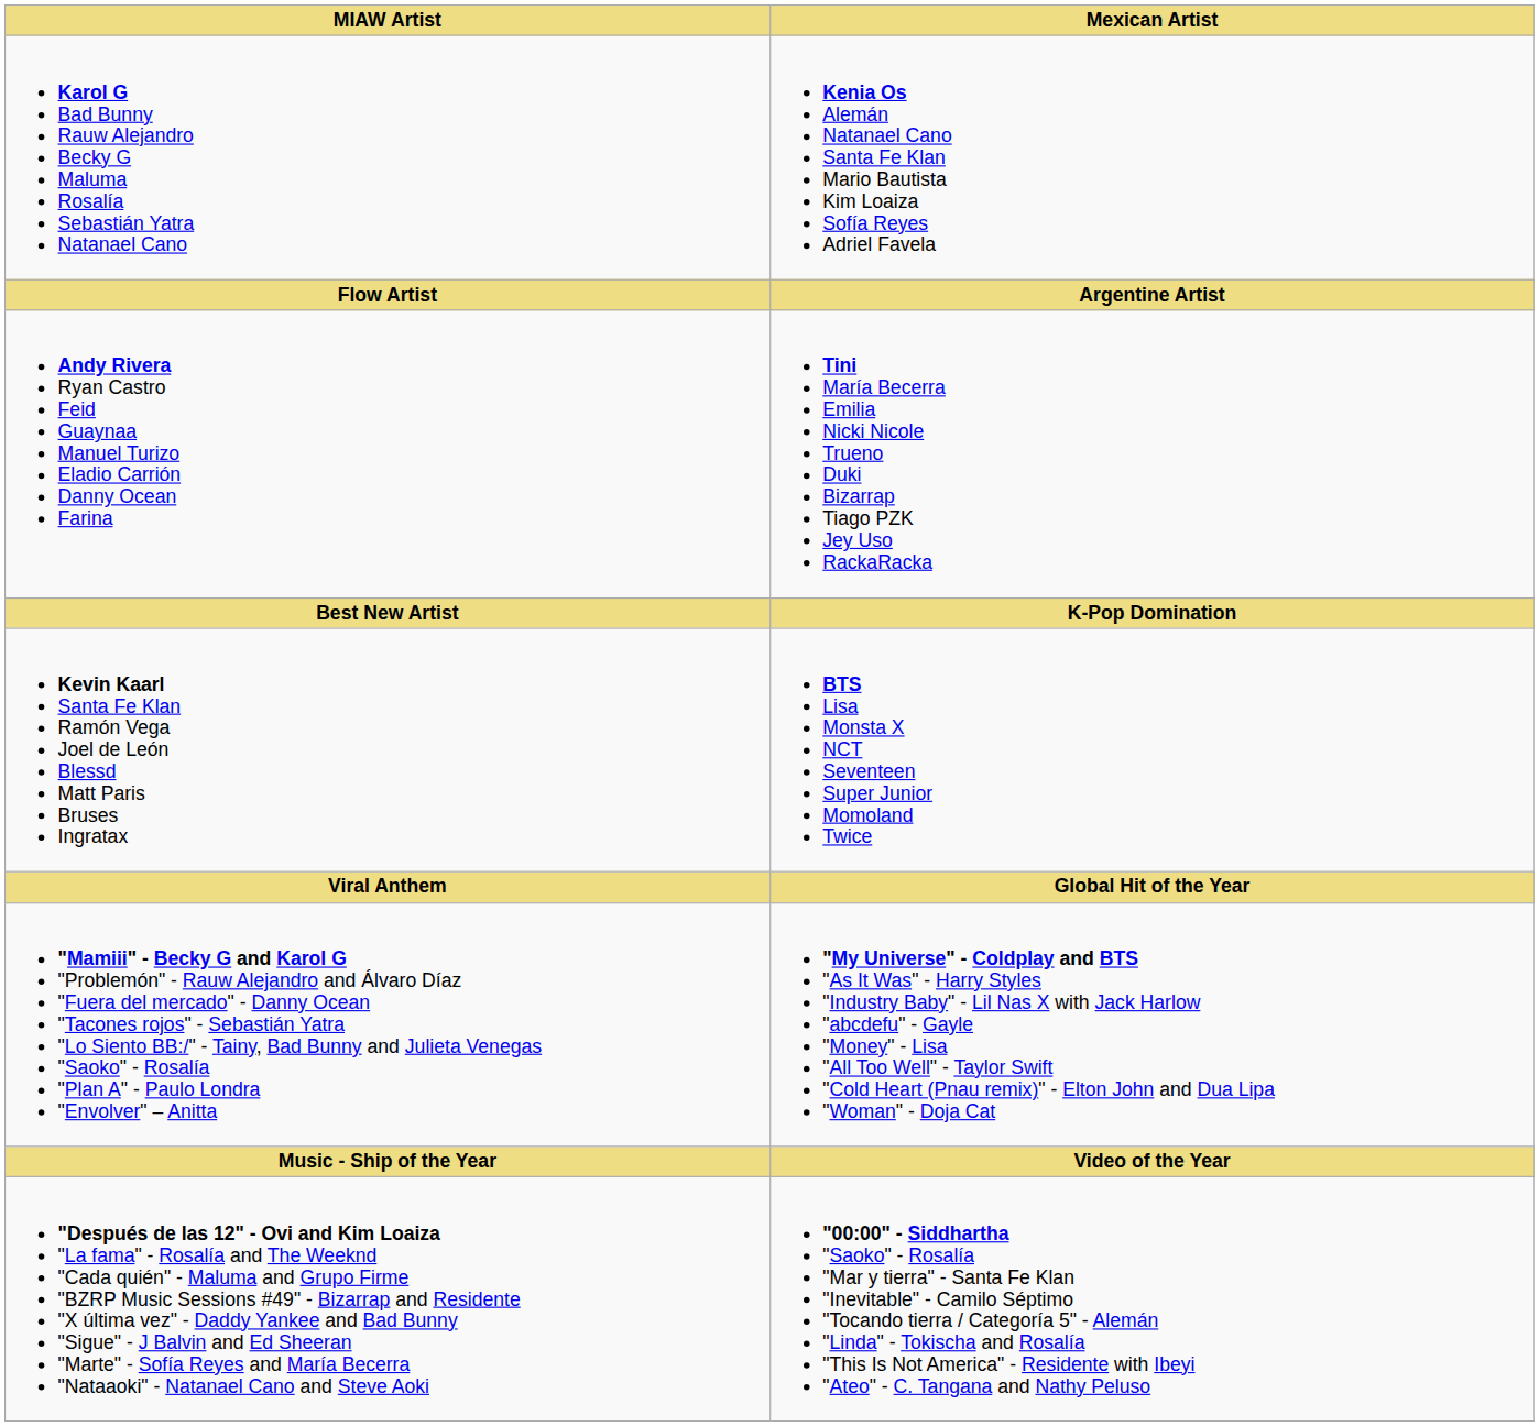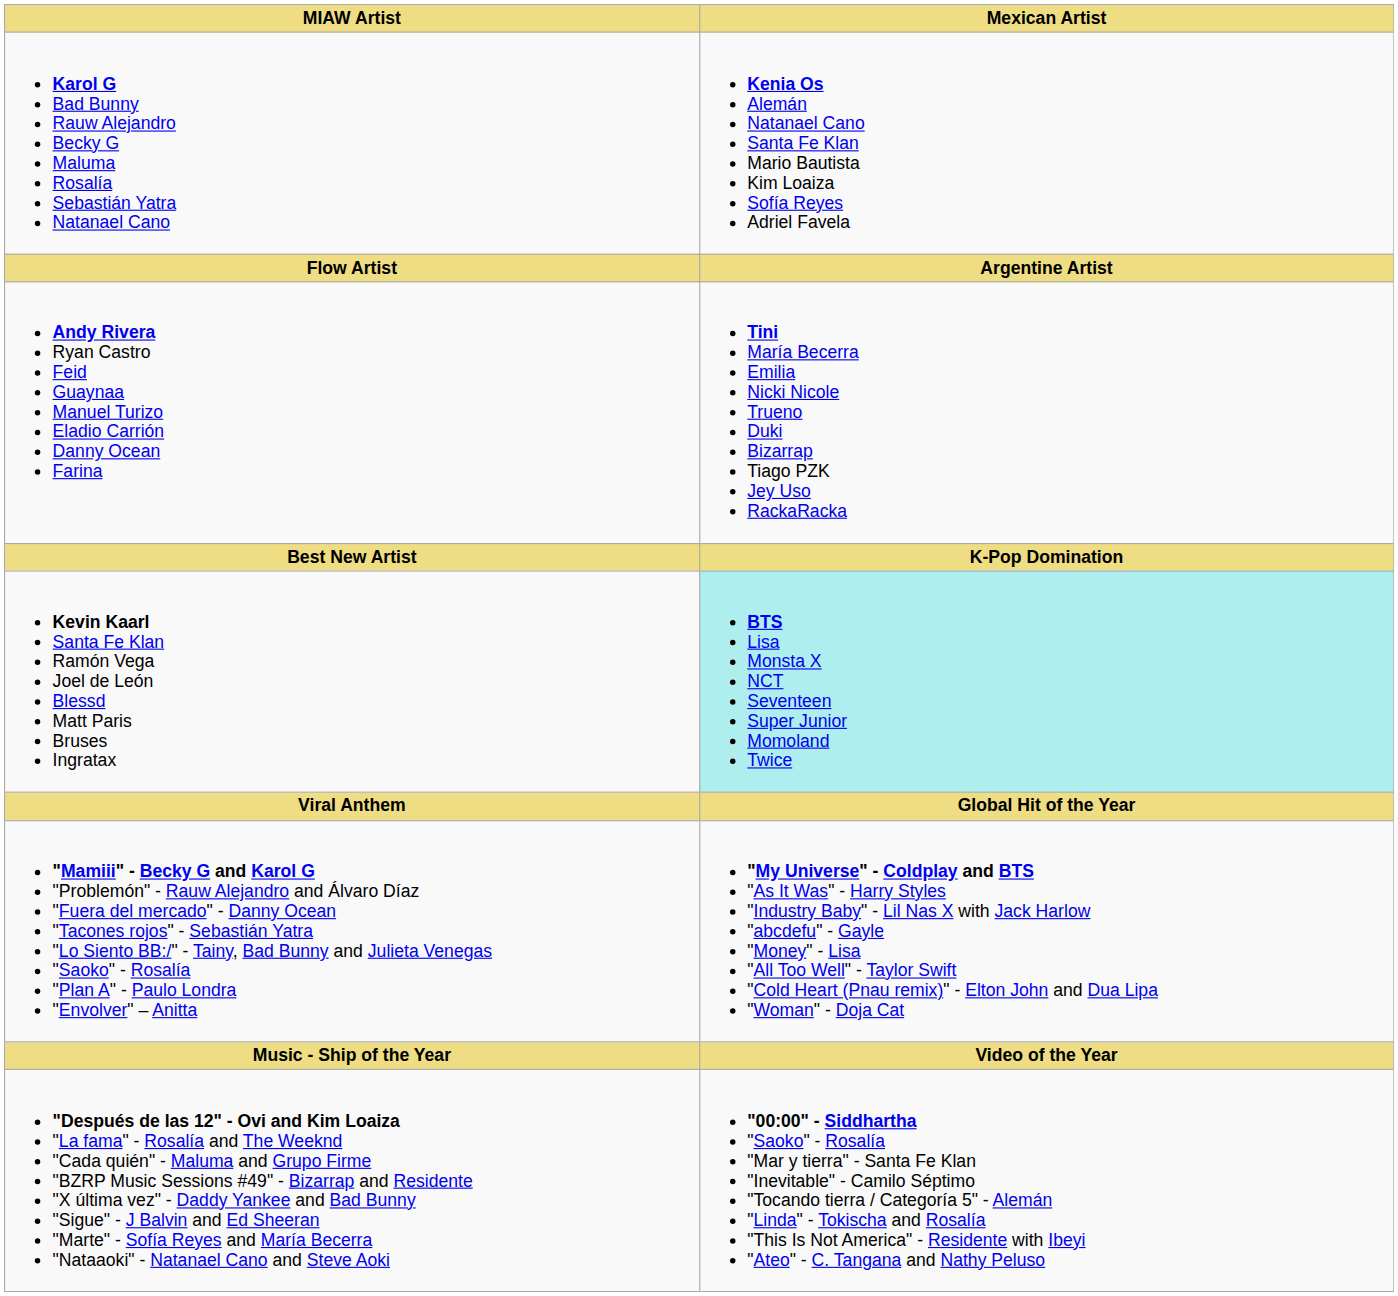row 6 | Mexican Artist: no background -> paleturquoise background
